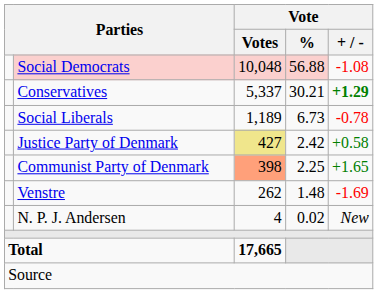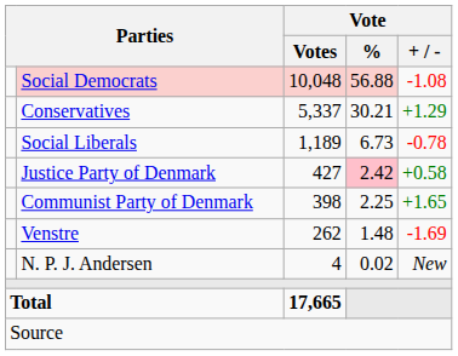Conservatives | Vote / + / -: bold -> normal
Justice Party of Denmark | Vote / Votes: khaki background -> no background
Justice Party of Denmark | Vote / %: no background -> pink background
Communist Party of Denmark | Vote / Votes: lightsalmon background -> no background
